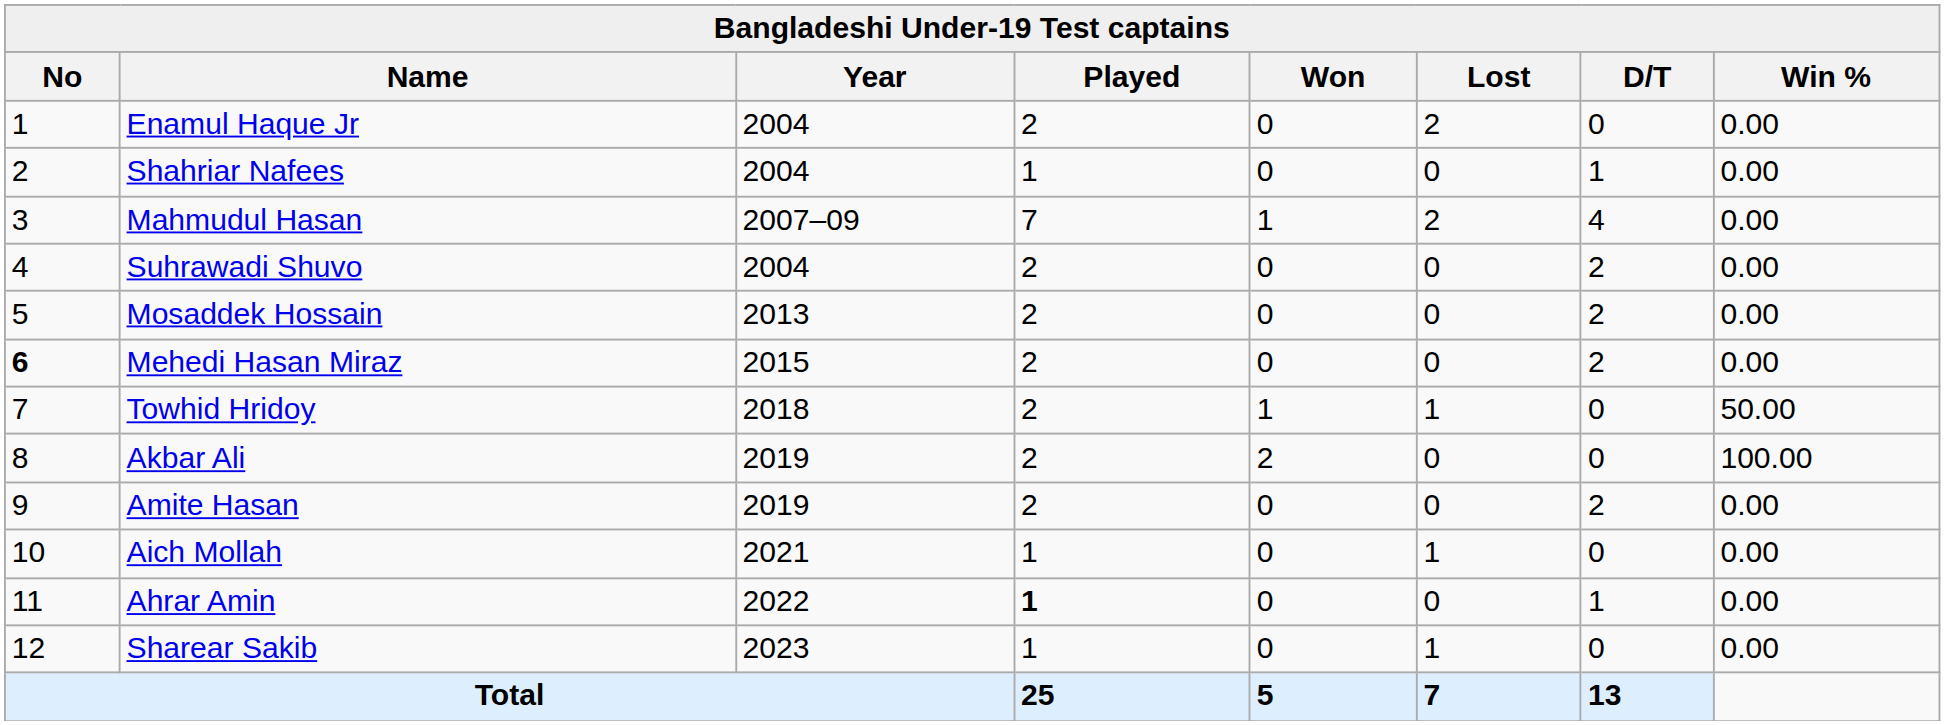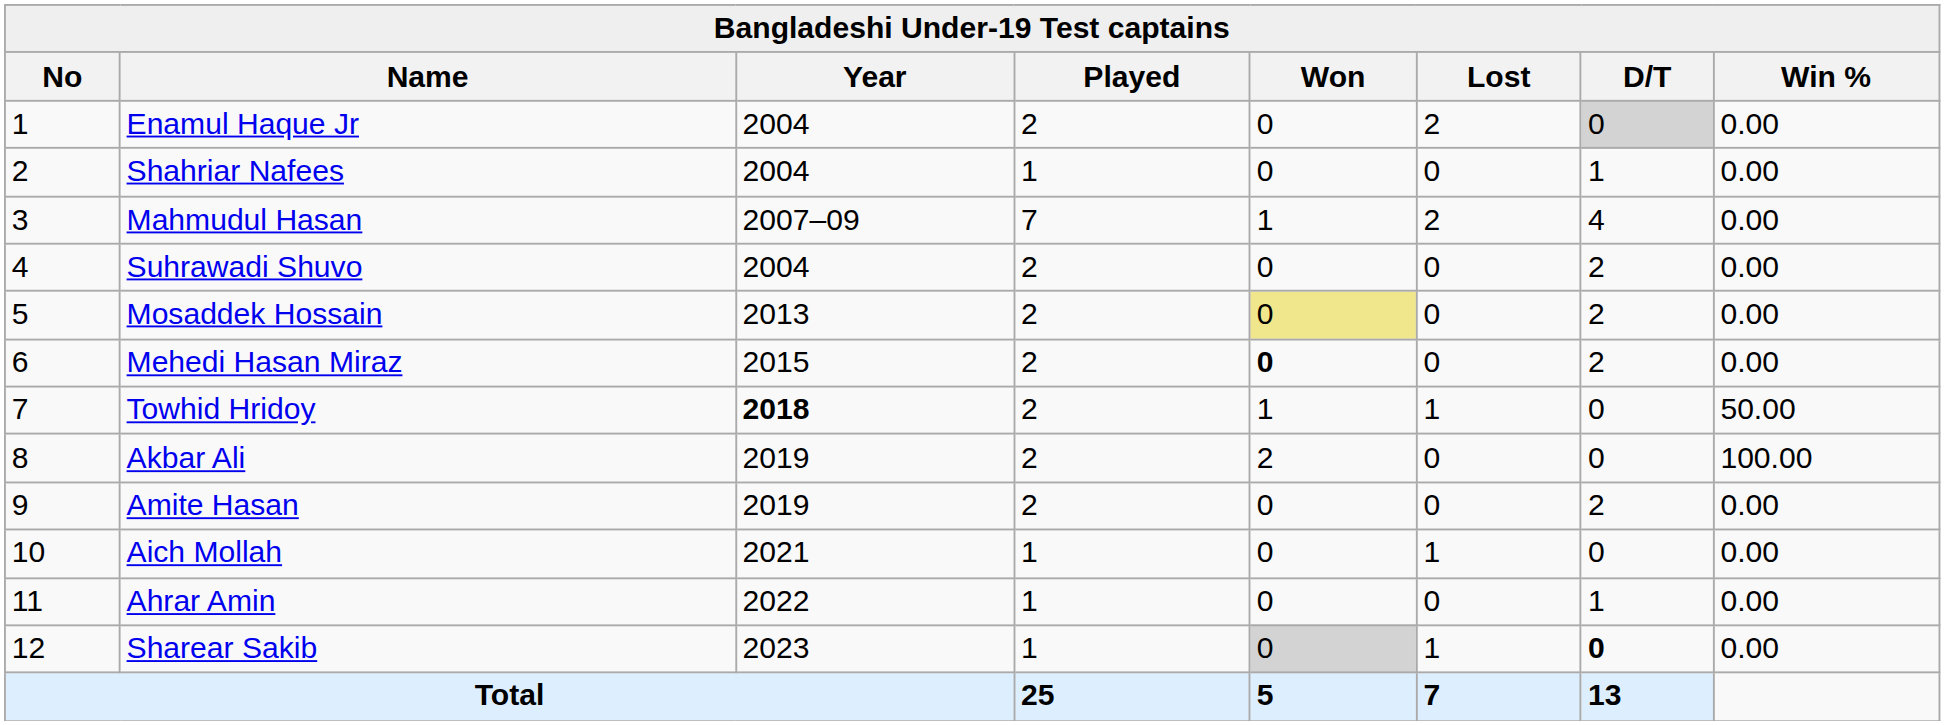Enamul Haque Jr | D/T: no background -> lightgrey background
Mosaddek Hossain | Won: no background -> khaki background
Mehedi Hasan Miraz | No: bold -> normal
Mehedi Hasan Miraz | Won: normal -> bold
Towhid Hridoy | Year: normal -> bold
Ahrar Amin | Played: bold -> normal
Sharear Sakib | Won: no background -> lightgrey background
Sharear Sakib | D/T: normal -> bold
